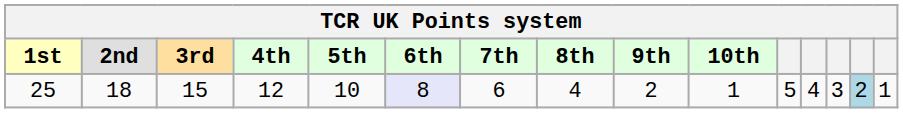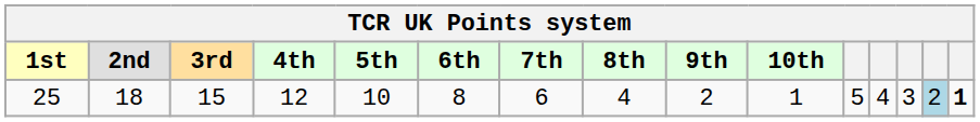25 | 6th: lavender background -> no background
25 | column 15: normal -> bold
